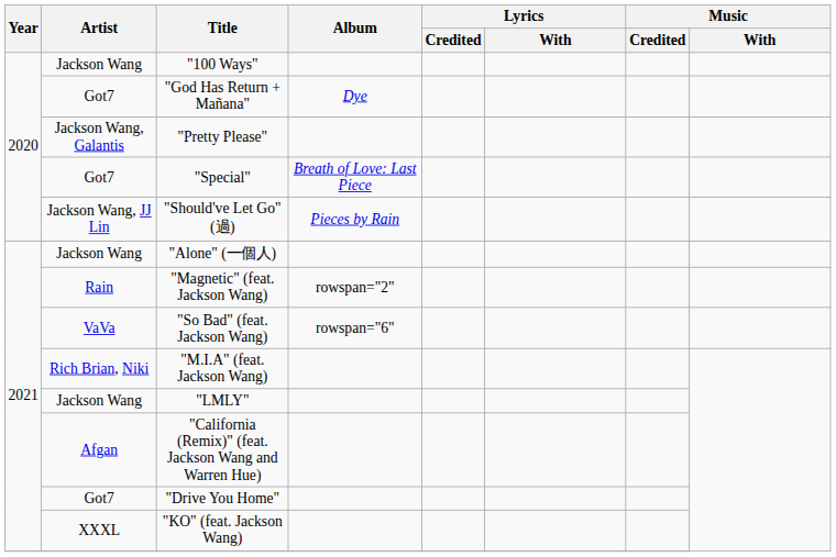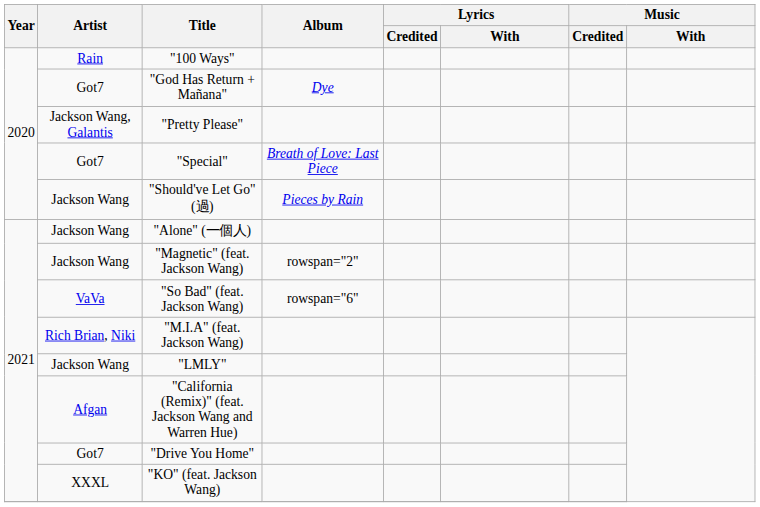"100 Ways" | Artist: Jackson Wang -> Rain
"Should've Let Go" (過) | Artist: Jackson Wang, JJ Lin -> Jackson Wang
"Magnetic" (feat. Jackson Wang) | Artist: Rain -> Jackson Wang
